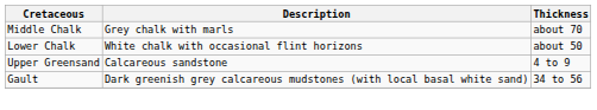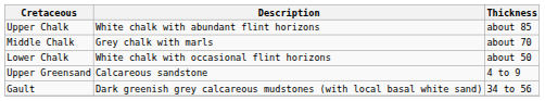+ row: Upper Chalk | White chalk with abundant flint horizons | about 85
